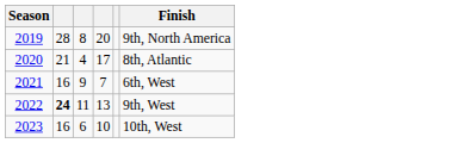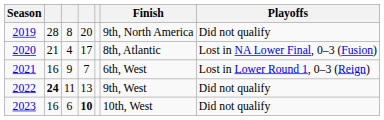+ column: Playoffs | Did not qualify | Lost in NA Lower Final, 0–3 (Fusion) | Lost in Lower Round 1, 0–3 (Reign) | Did not qualify | Did not qualify
2023 | column 4: normal -> bold
